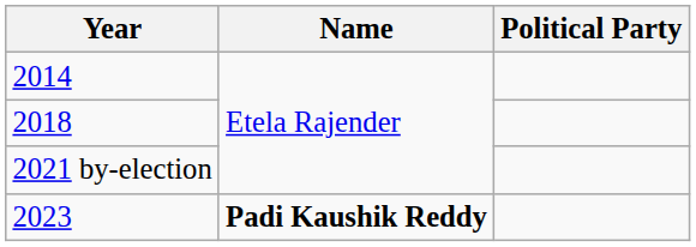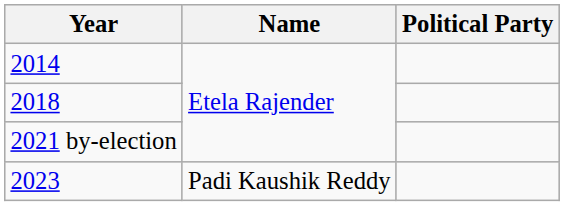2023 | Name: bold -> normal
